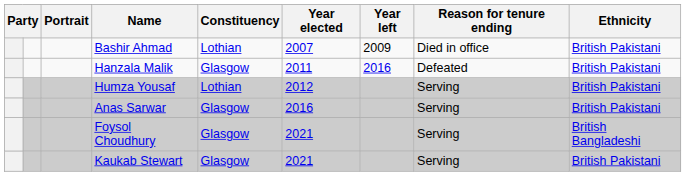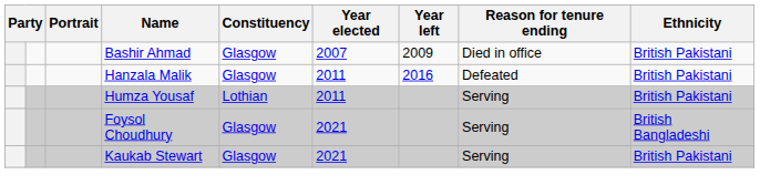Bashir Ahmad | Constituency: Lothian -> Glasgow
Humza Yousaf | Year elected: 2012 -> 2011
- row: Anas Sarwar | Glasgow | 2016 | Serving | British Pakistani
